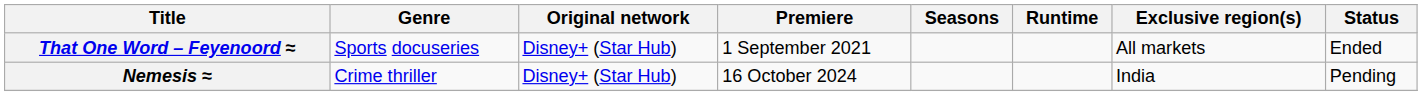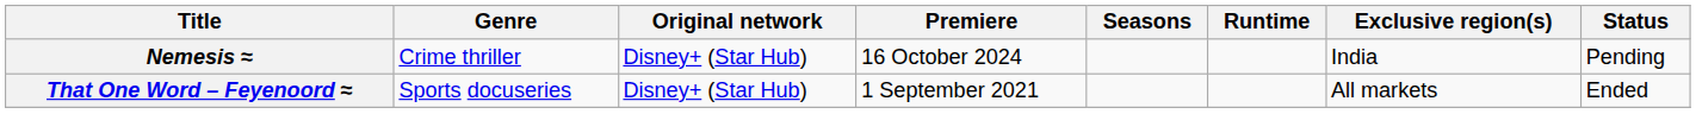rows swapped: That One Word – Feyenoord ≈ <-> Nemesis ≈
